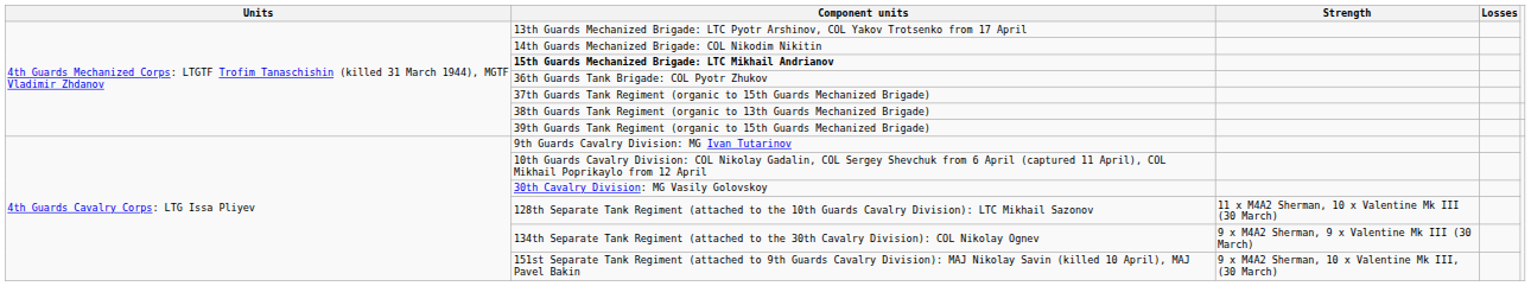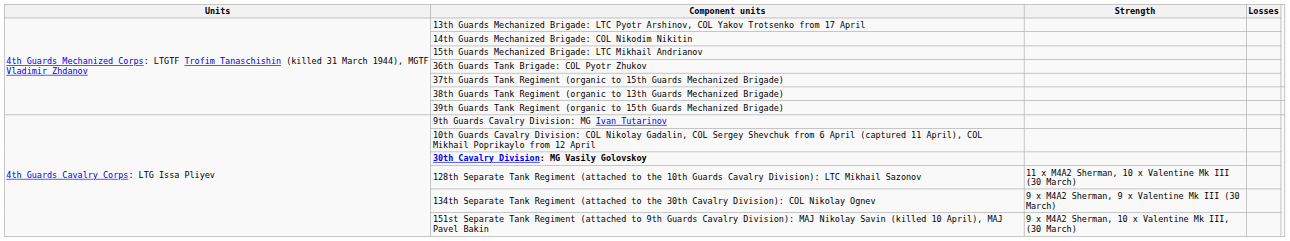15th Guards Mechanized Brigade: LTC Mikhail Andrianov | Component units: bold -> normal
30th Cavalry Division: MG Vasily Golovskoy | Component units: normal -> bold
